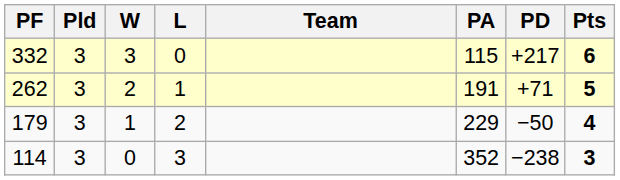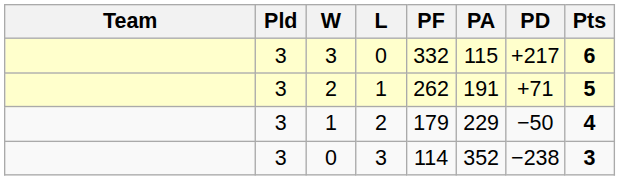columns swapped: Team <-> PF
